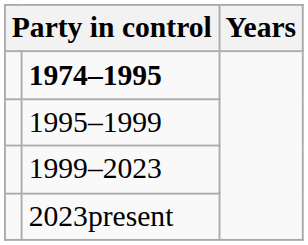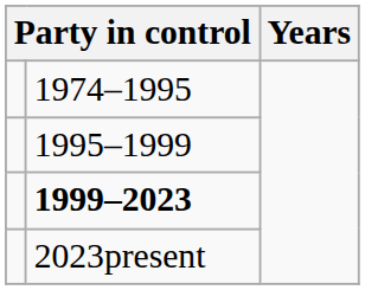1974–1995 | column 2: bold -> normal
1999–2023 | column 2: normal -> bold
